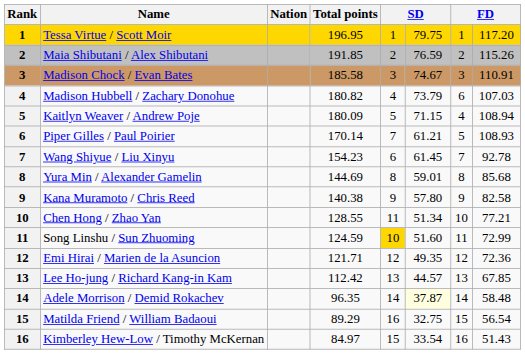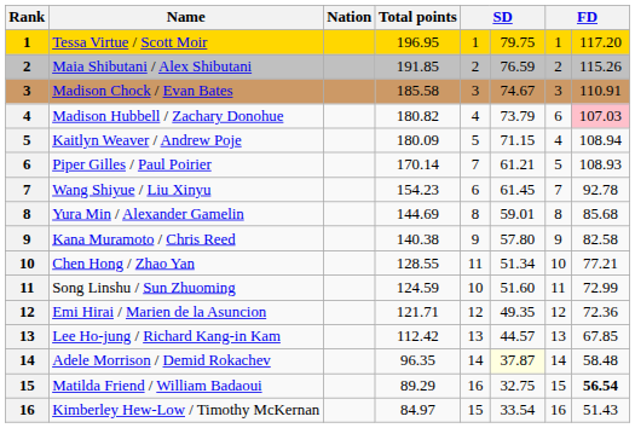Madison Hubbell / Zachary Donohue | column 8: no background -> pink background
Song Linshu / Sun Zhuoming | column 5: gold background -> no background
Matilda Friend / William Badaoui | column 8: normal -> bold
